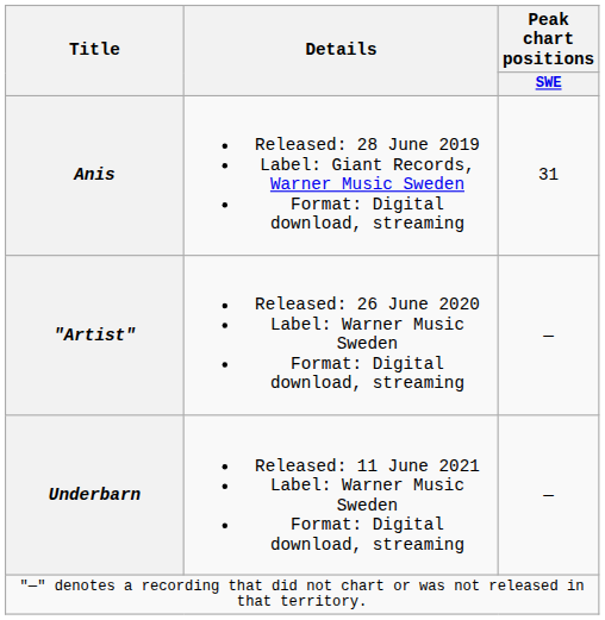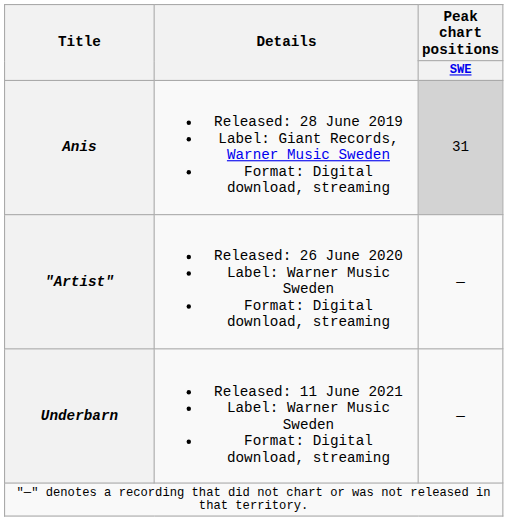Anis | Peak chart positions / SWE: no background -> lightgrey background
